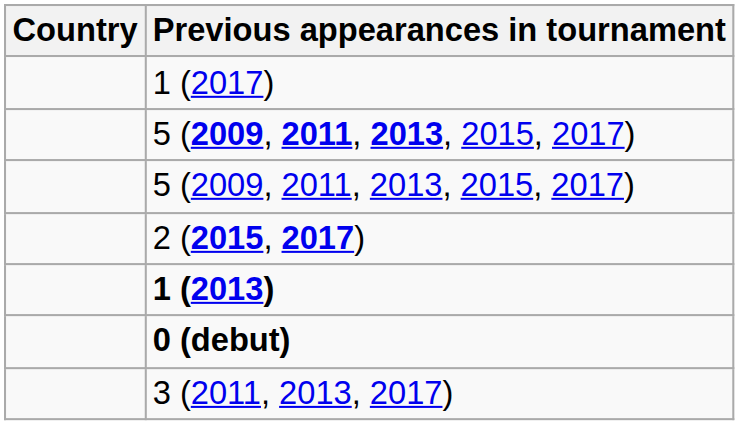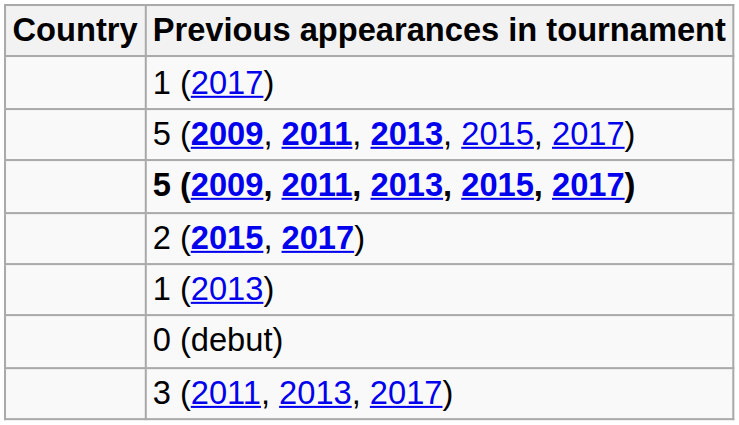row 4 | Previous appearances in tournament: normal -> bold
row 6 | Previous appearances in tournament: bold -> normal
row 7 | Previous appearances in tournament: bold -> normal
